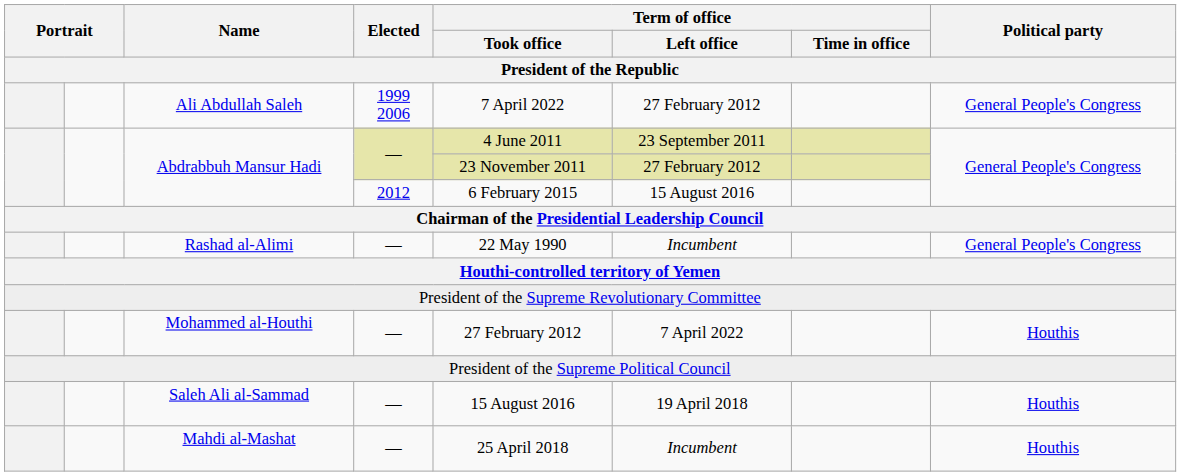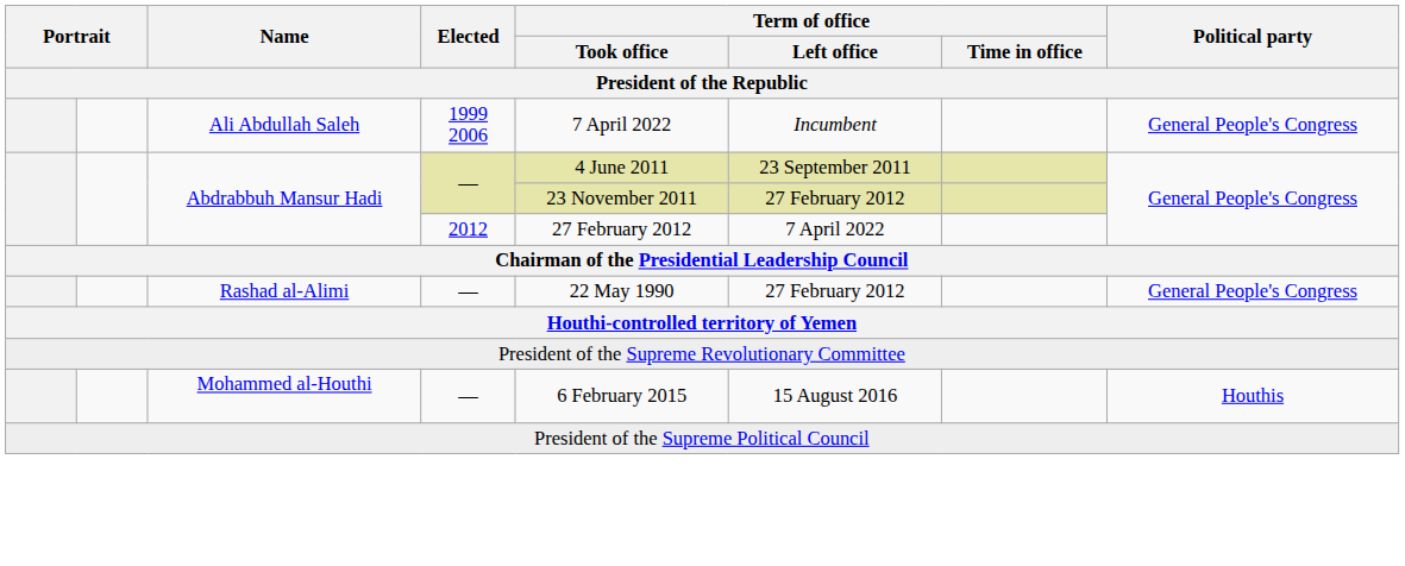Ali Abdullah Saleh | Term of office / Left office: 27 February 2012 -> Incumbent
Abdrabbuh Mansur Hadi / 2012 | Term of office / Took office: 6 February 2015 -> 27 February 2012
Abdrabbuh Mansur Hadi / 2012 | Term of office / Left office: 15 August 2016 -> 7 April 2022
Rashad al-Alimi | Term of office / Left office: Incumbent -> 27 February 2012
Mohammed al-Houthi | Term of office / Took office: 27 February 2012 -> 6 February 2015
Mohammed al-Houthi | Term of office / Left office: 7 April 2022 -> 15 August 2016
- row: Saleh Ali al-Sammad | — | 15 August 2016 | 19 April 2018 | Houthis
- row: Mahdi al-Mashat | — | 25 April 2018 | Incumbent | Houthis
